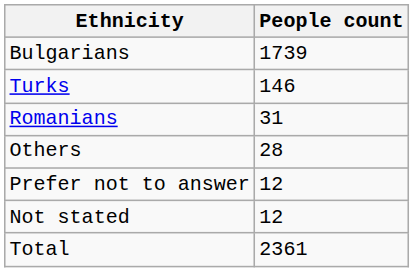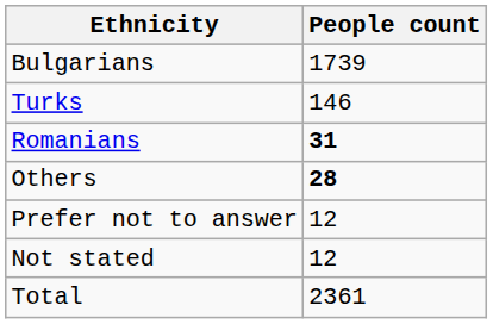Romanians | People count: normal -> bold
Others | People count: normal -> bold
